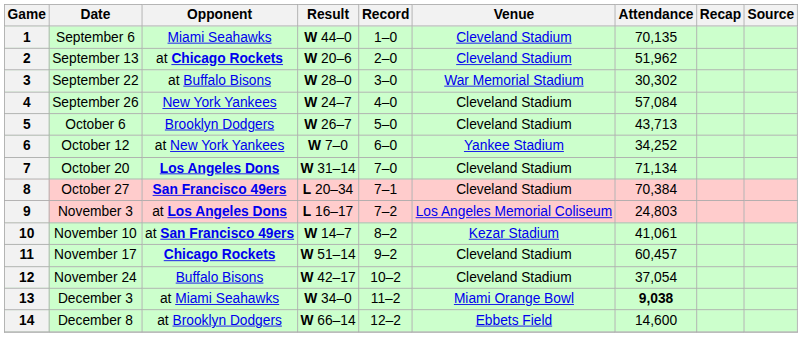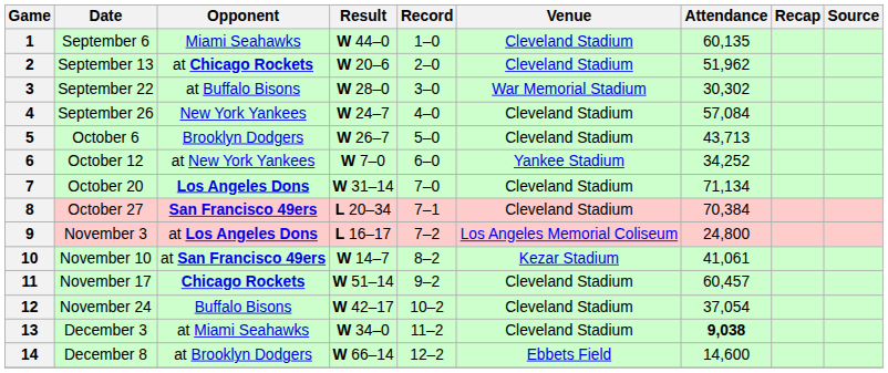1 | Attendance: 70,135 -> 60,135
9 | Attendance: 24,803 -> 24,800
13 | Venue: Miami Orange Bowl -> Cleveland Stadium
